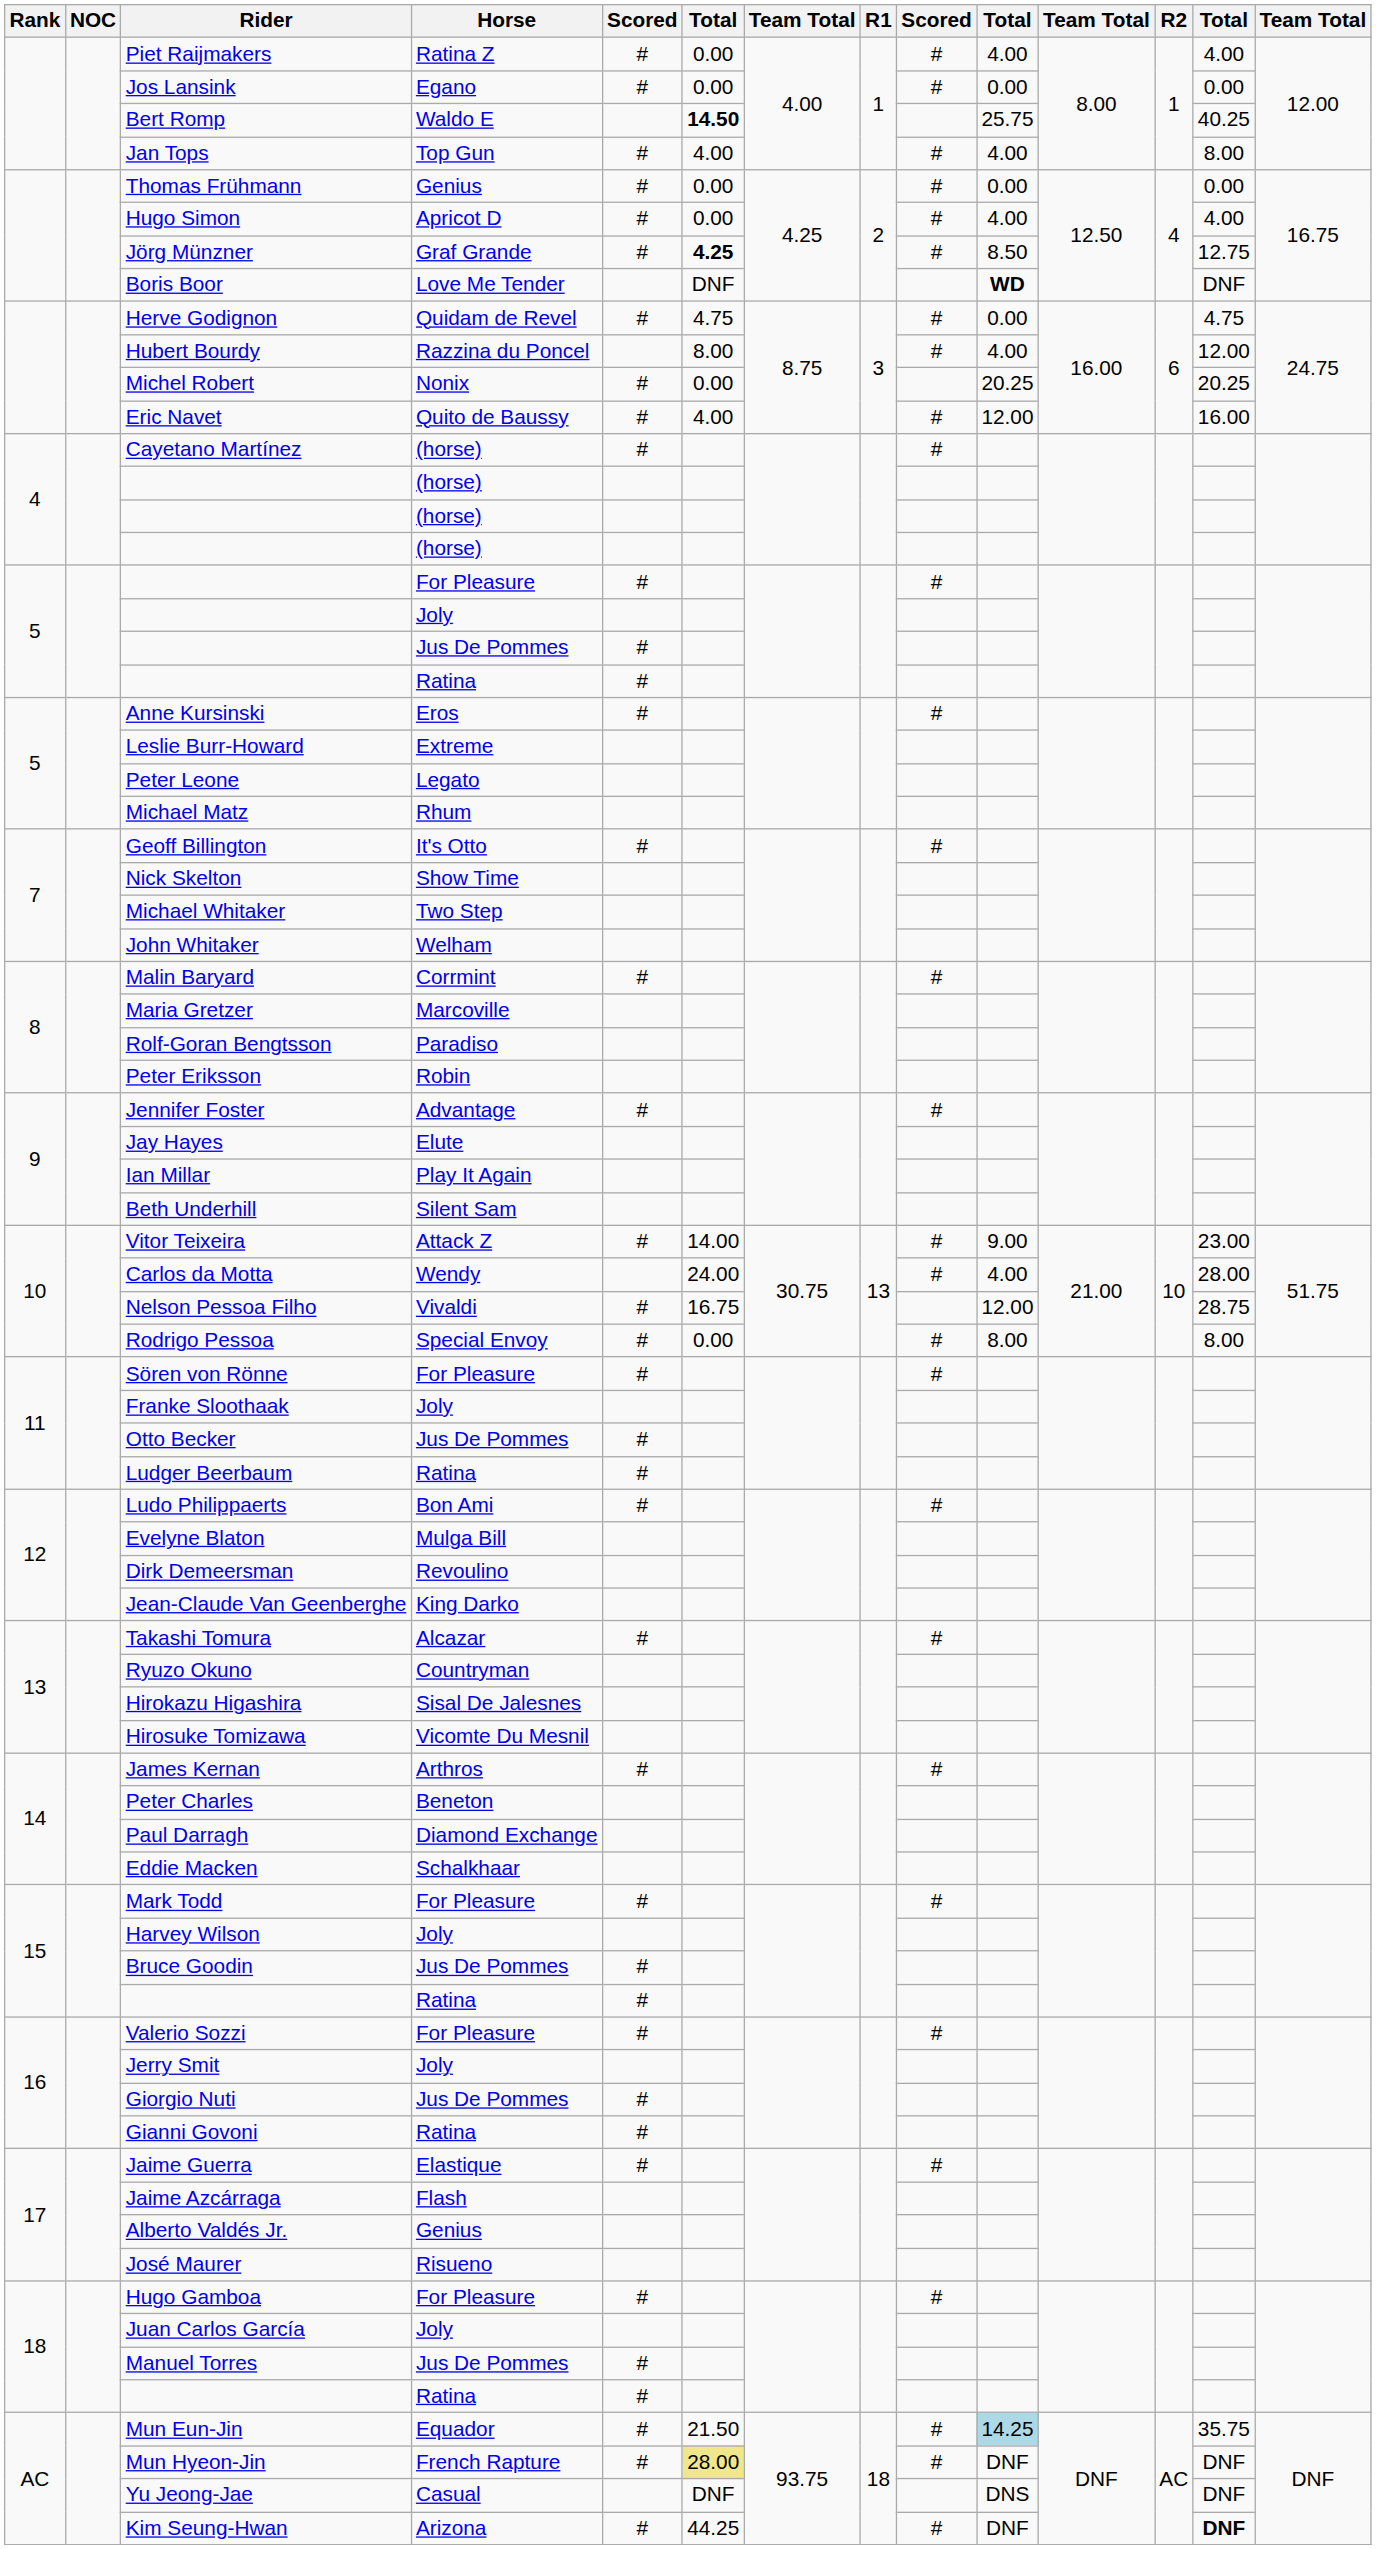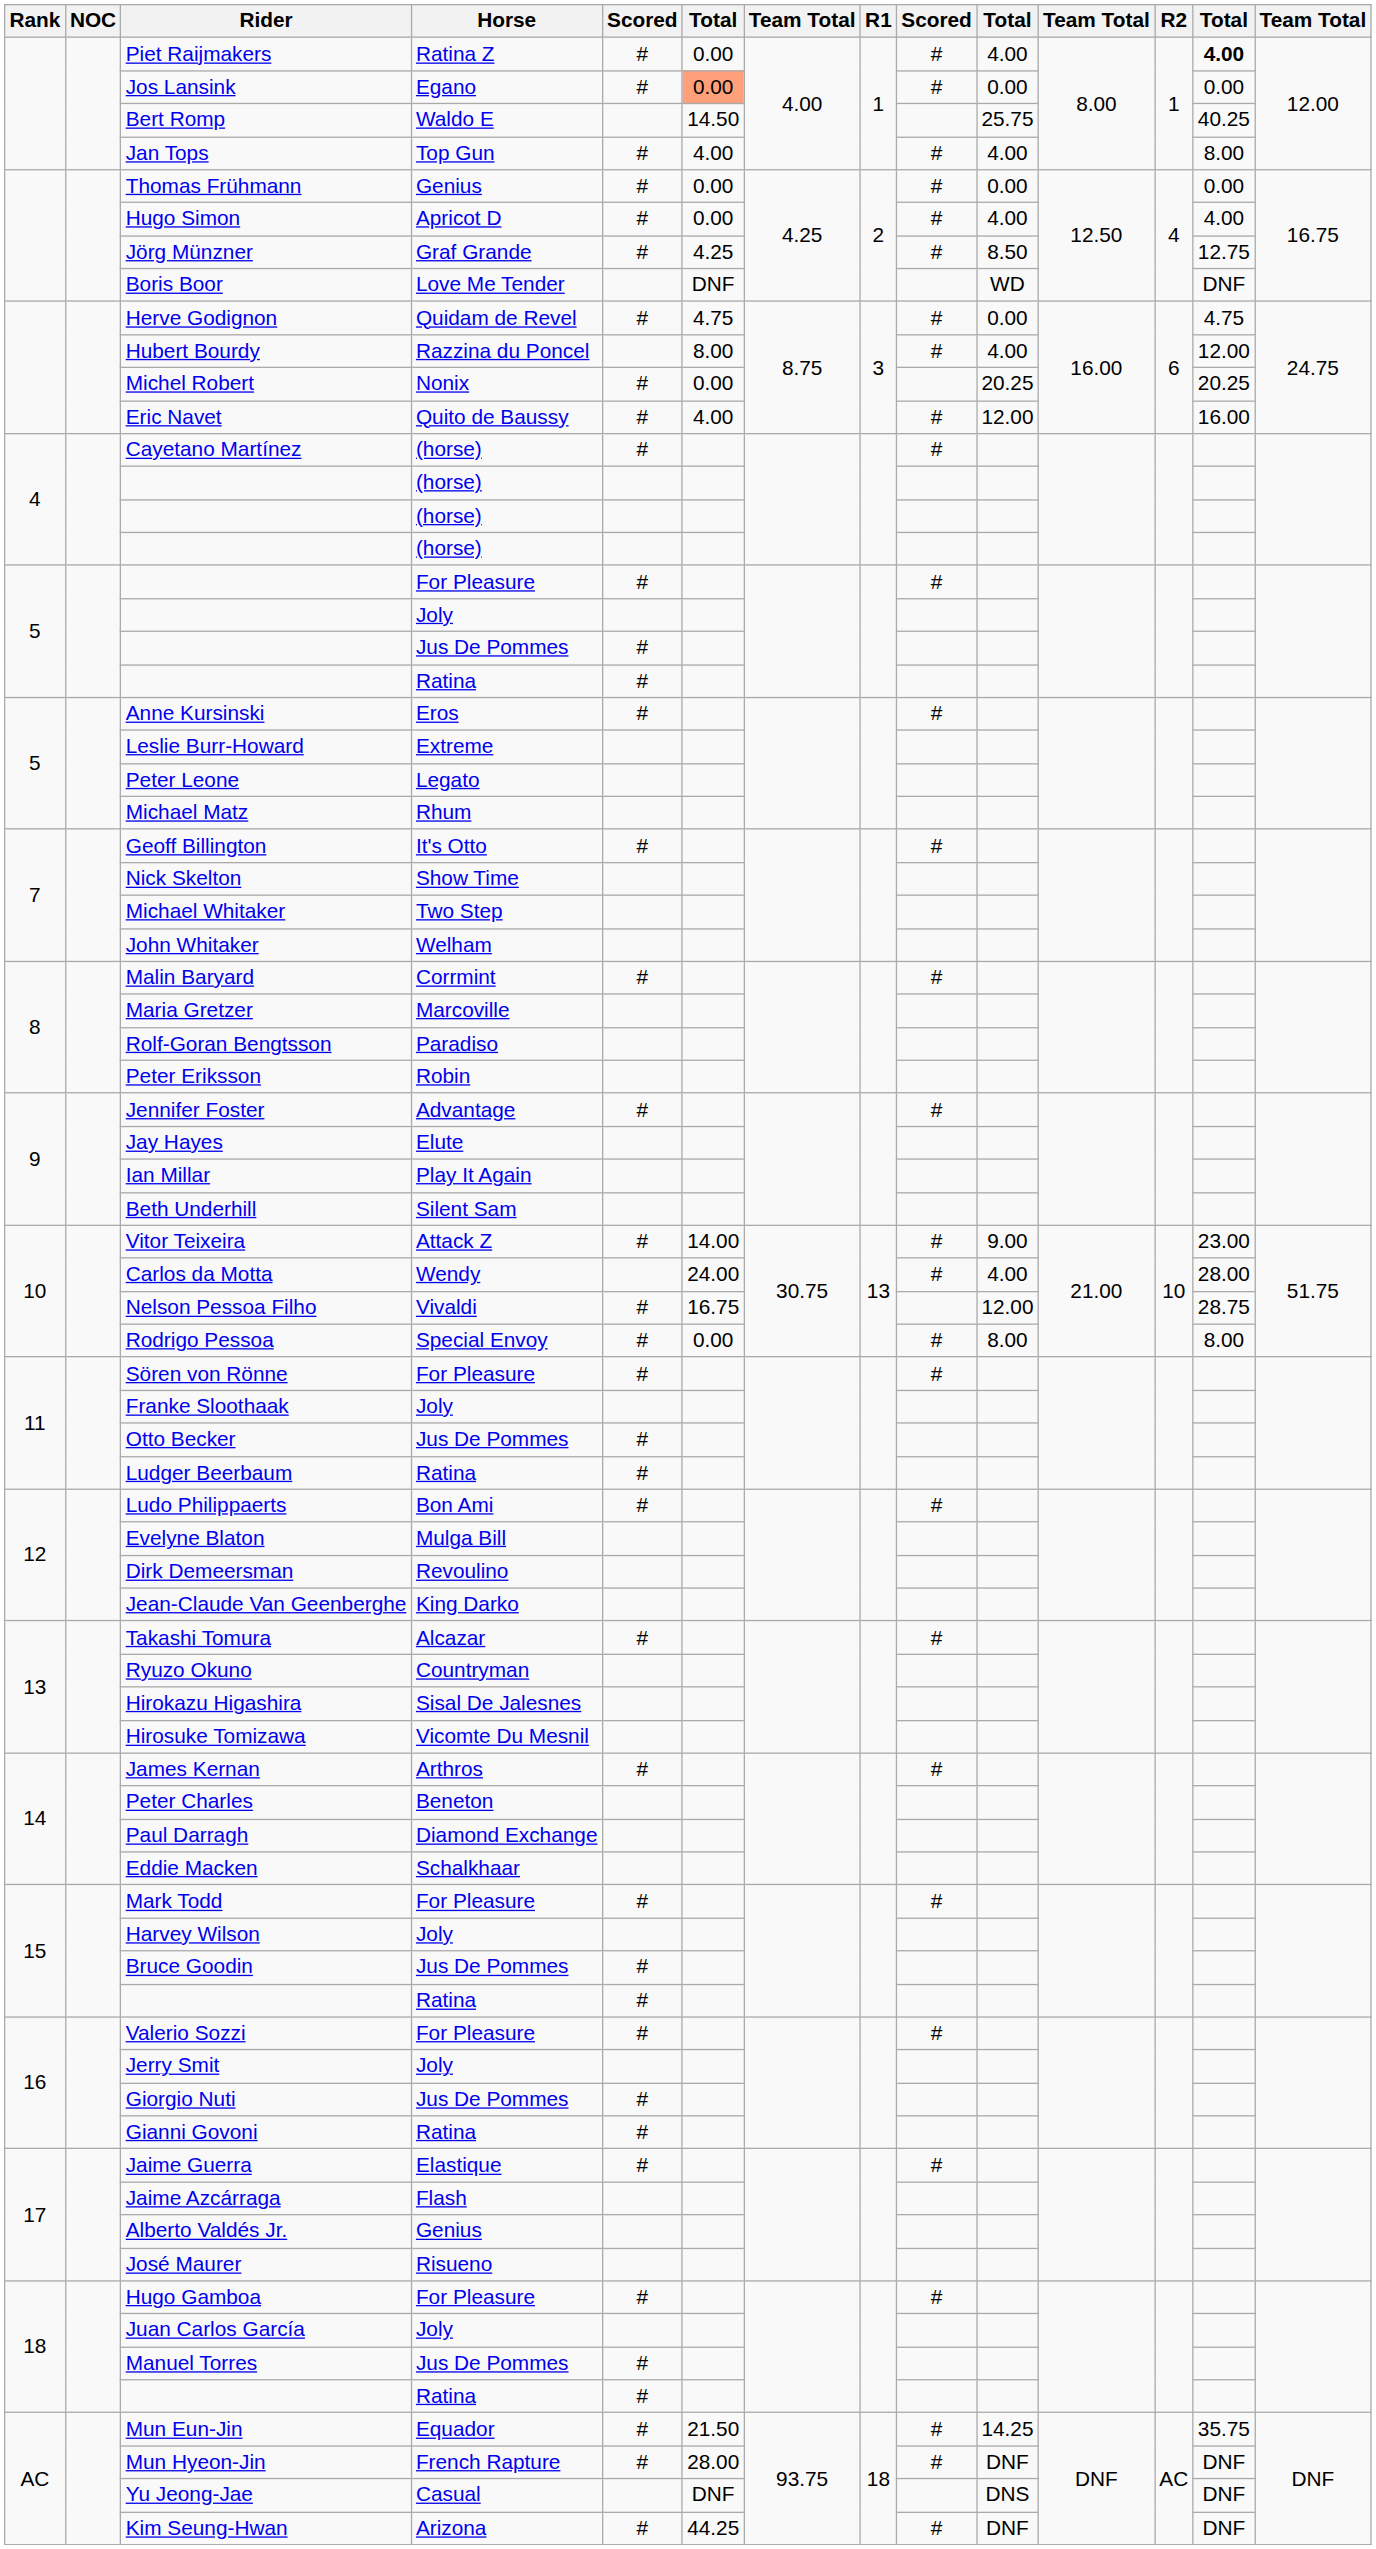Piet Raijmakers | column 13: normal -> bold
Jos Lansink | column 6: no background -> lightsalmon background
Bert Romp | column 6: bold -> normal
Jörg Münzner | column 6: bold -> normal
Boris Boor | column 10: bold -> normal
Mun Eun-Jin | column 10: lightblue background -> no background
Mun Hyeon-Jin | column 6: khaki background -> no background
Kim Seung-Hwan | column 13: bold -> normal
